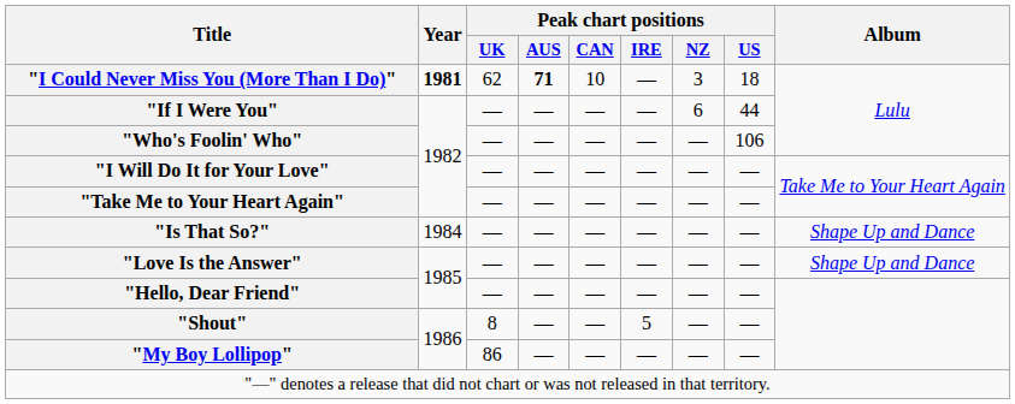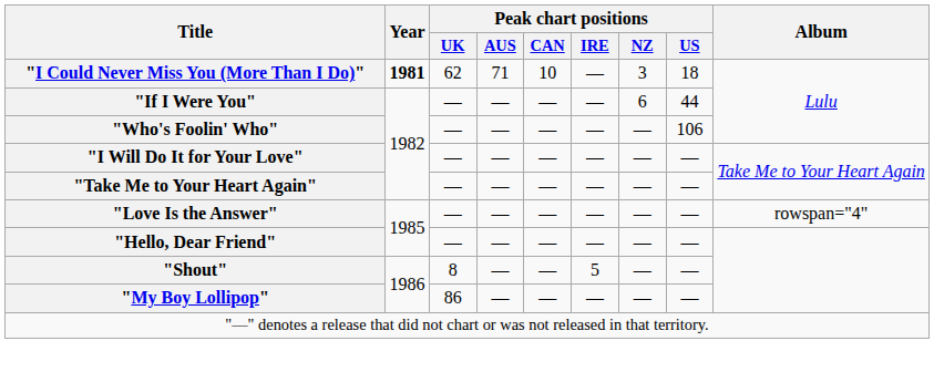"I Could Never Miss You (More Than I Do)" | Peak chart positions / AUS: bold -> normal
- row: "Is That So?" | 1984 | — | — | — | — | — | — | Shape Up and Dance
"Love Is the Answer" | Album: Shape Up and Dance -> rowspan="4"
